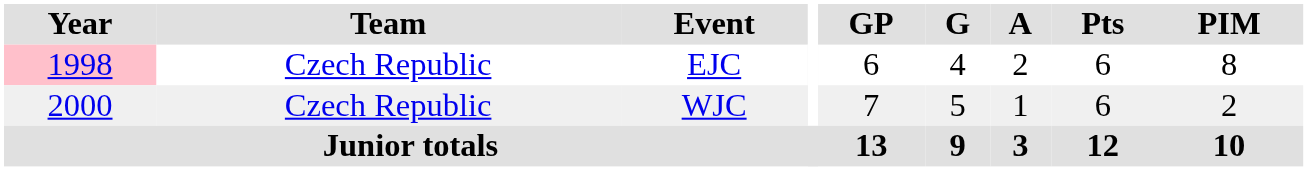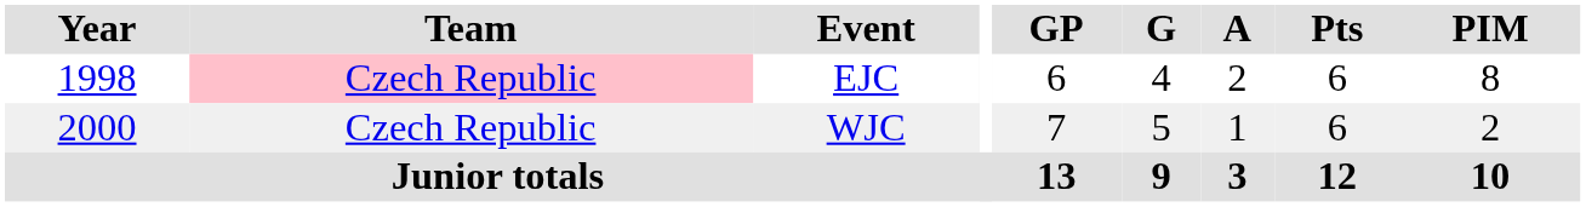EJC | Year: pink background -> no background
EJC | Team: no background -> pink background
